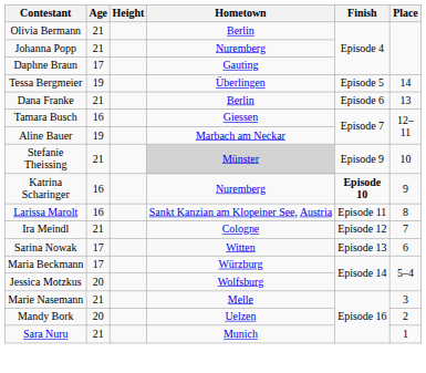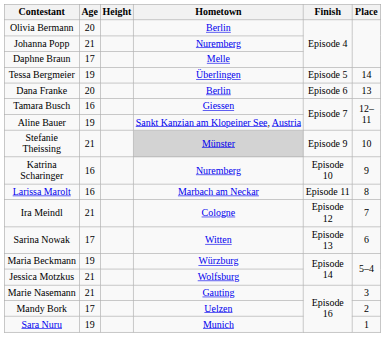Olivia Bermann | Age: 21 -> 20
Daphne Braun | Hometown: Gauting -> Melle
Dana Franke | Age: 21 -> 20
Aline Bauer | Hometown: Marbach am Neckar -> Sankt Kanzian am Klopeiner See, Austria
Katrina Scharinger | Finish: bold -> normal
Larissa Marolt | Hometown: Sankt Kanzian am Klopeiner See, Austria -> Marbach am Neckar
Maria Beckmann | Age: 17 -> 19
Jessica Motzkus | Age: 20 -> 21
Marie Nasemann | Hometown: Melle -> Gauting
Mandy Bork | Age: 20 -> 17
Sara Nuru | Age: 21 -> 19
